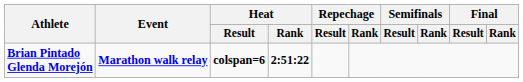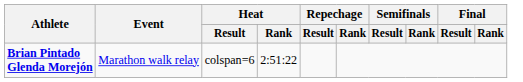Brian Pintado Glenda Morejón | Event: bold -> normal
Brian Pintado Glenda Morejón | Heat / Result: bold -> normal
Brian Pintado Glenda Morejón | Heat / Rank: bold -> normal
